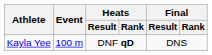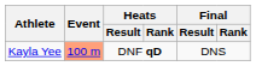Kayla Yee | Event: no background -> lightsalmon background
